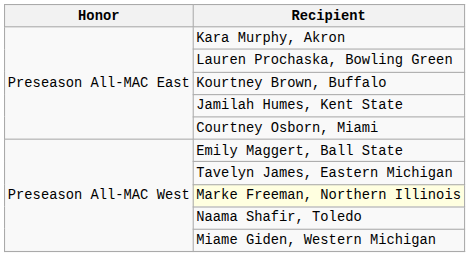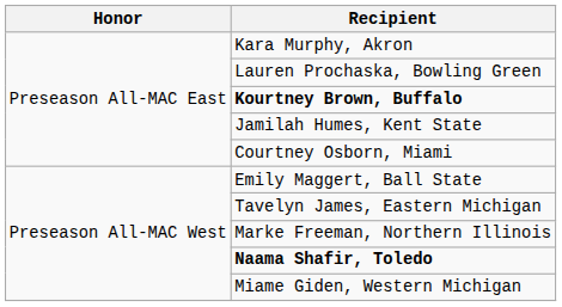row 4 | Recipient: normal -> bold
row 9 | Recipient: lightyellow background -> no background
row 10 | Recipient: normal -> bold
